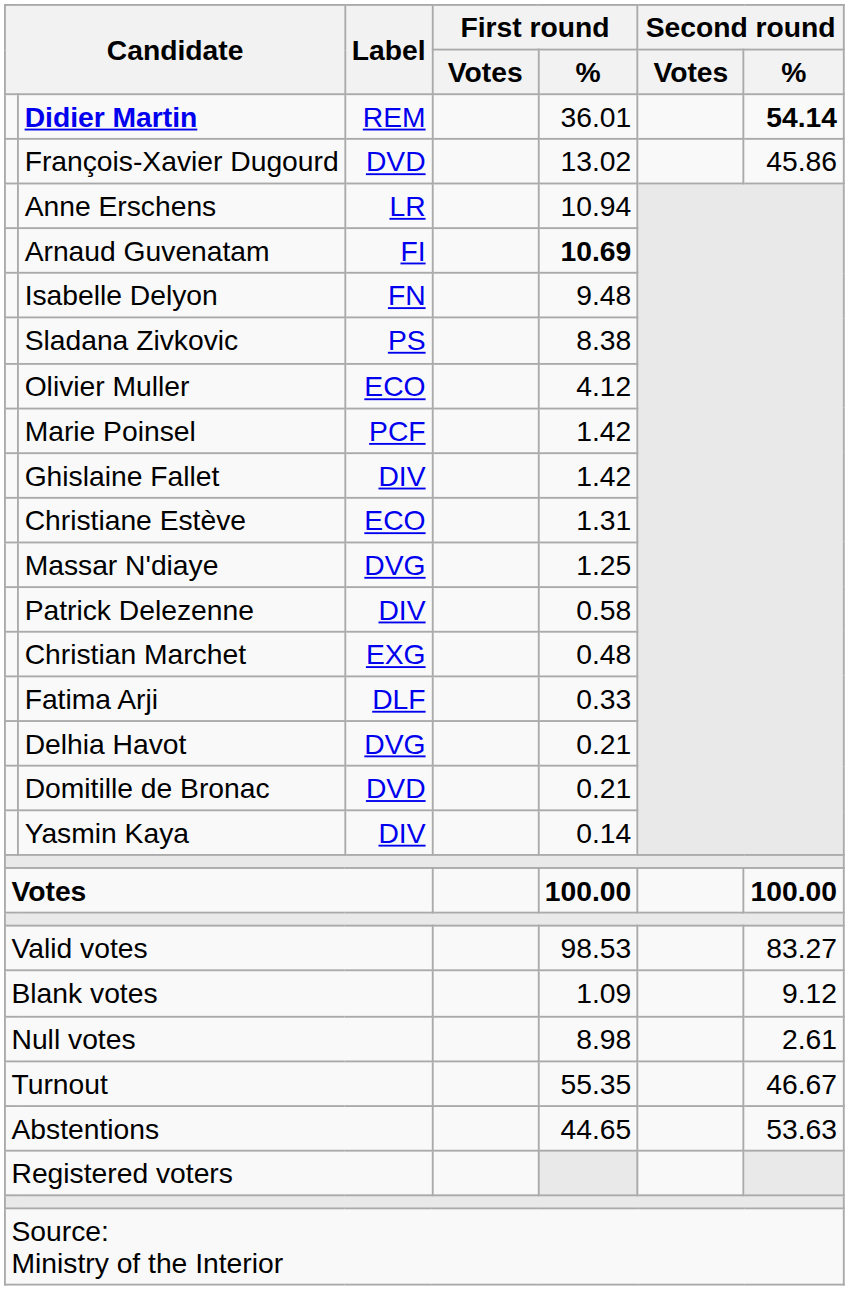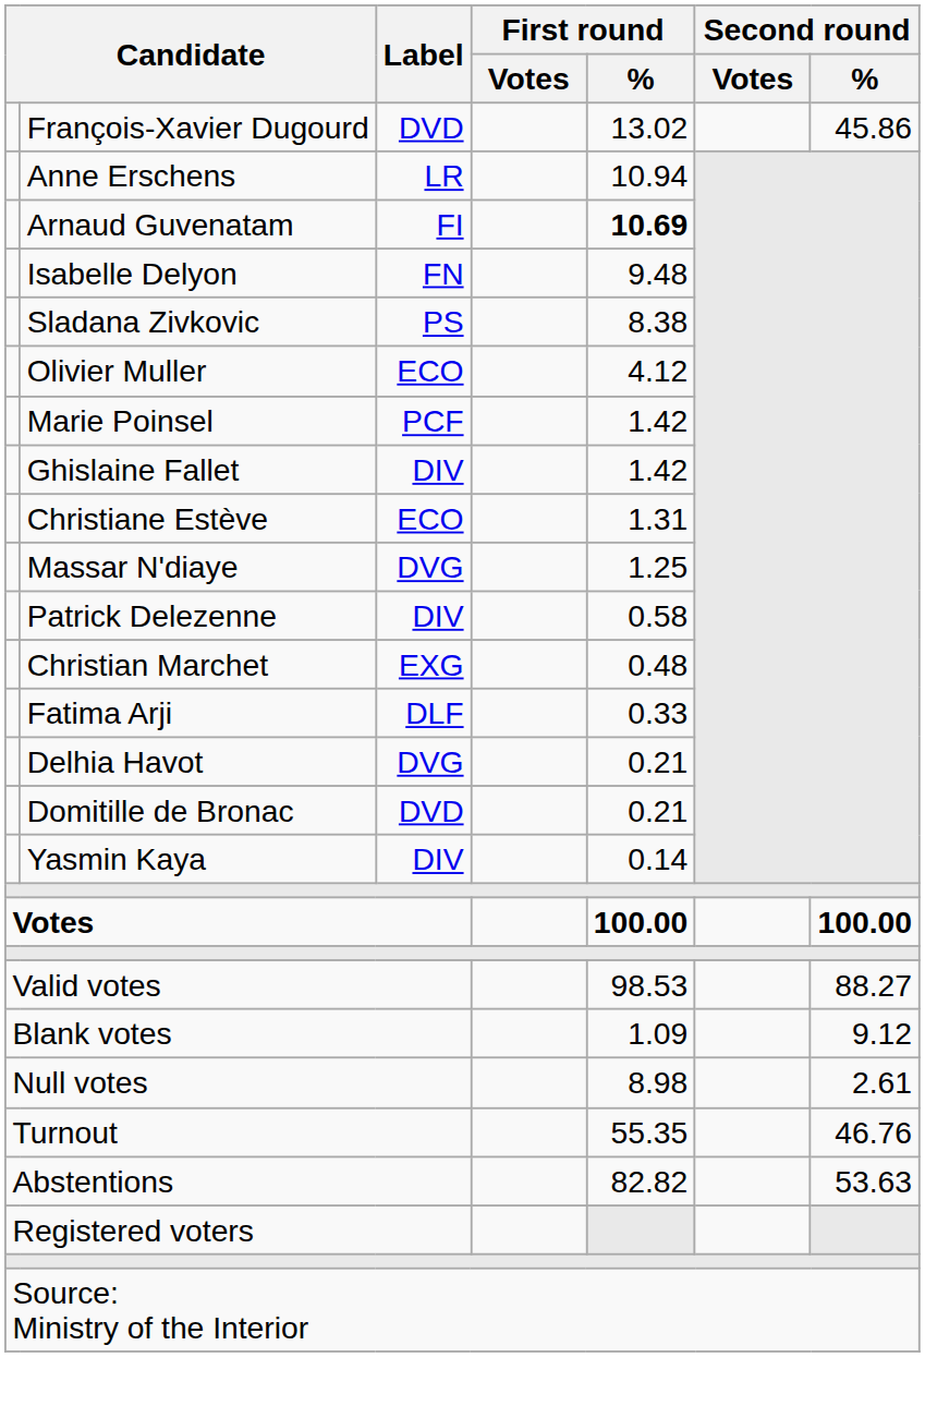- row: Didier Martin | REM | 36.01 | 54.14
Valid votes | Second round / %: 83.27 -> 88.27
Turnout | Second round / %: 46.67 -> 46.76
Abstentions | First round / %: 44.65 -> 82.82
